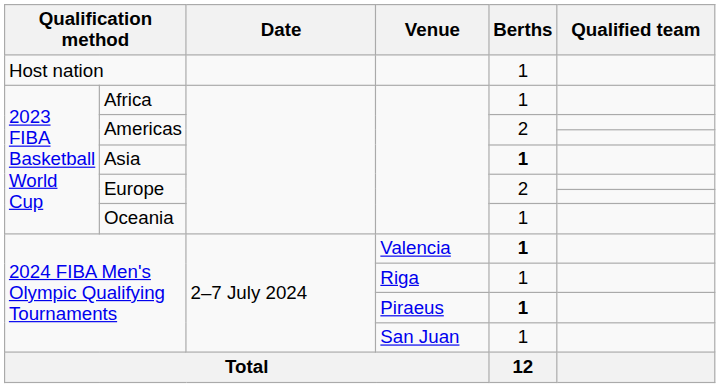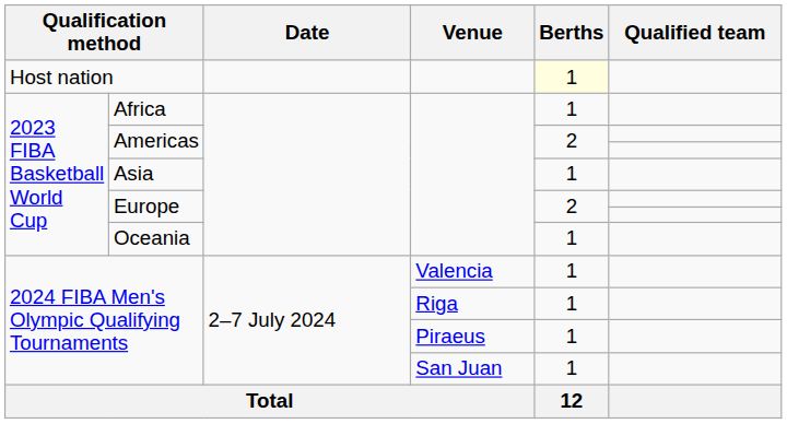Host nation | Berths: no background -> lightyellow background
Asia | Berths: bold -> normal
2024 FIBA Men's Olympic Qualifying Tournaments / Valencia | Berths: bold -> normal
2024 FIBA Men's Olympic Qualifying Tournaments / Piraeus | Berths: bold -> normal
